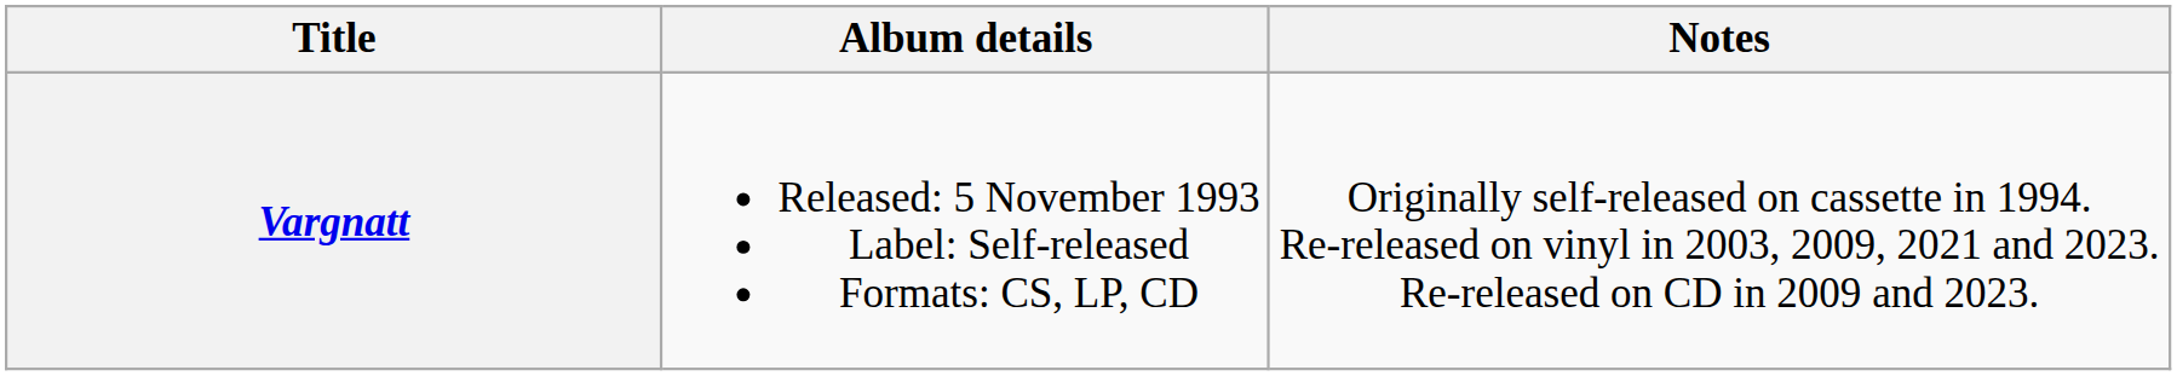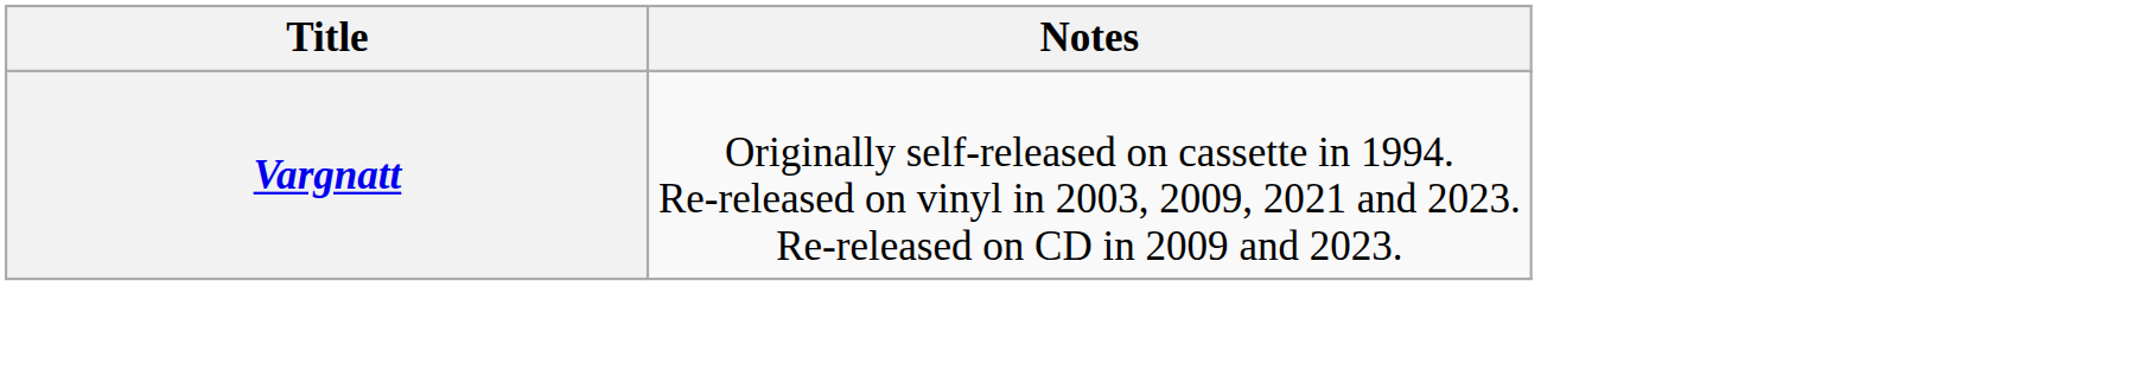- column: Album details | Released: 5 November 1993 Label: Self-released Formats: CS, LP, CD
